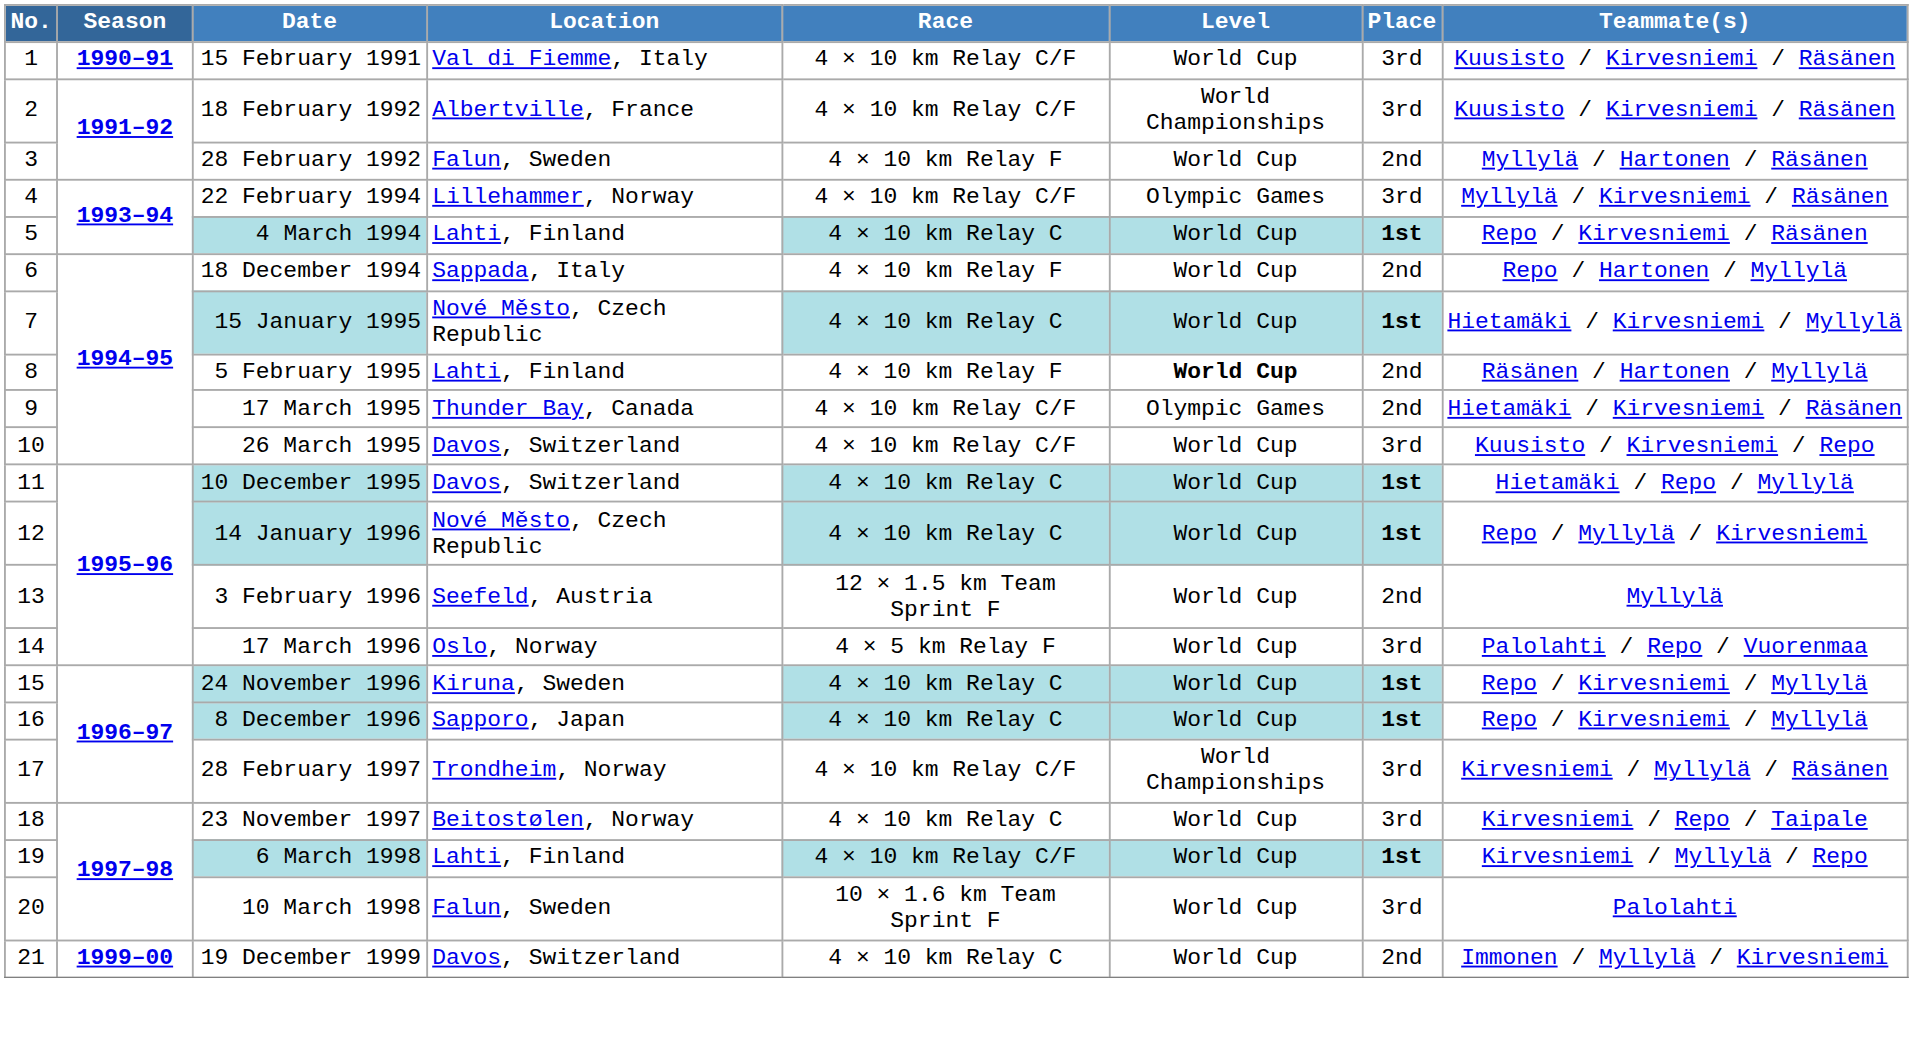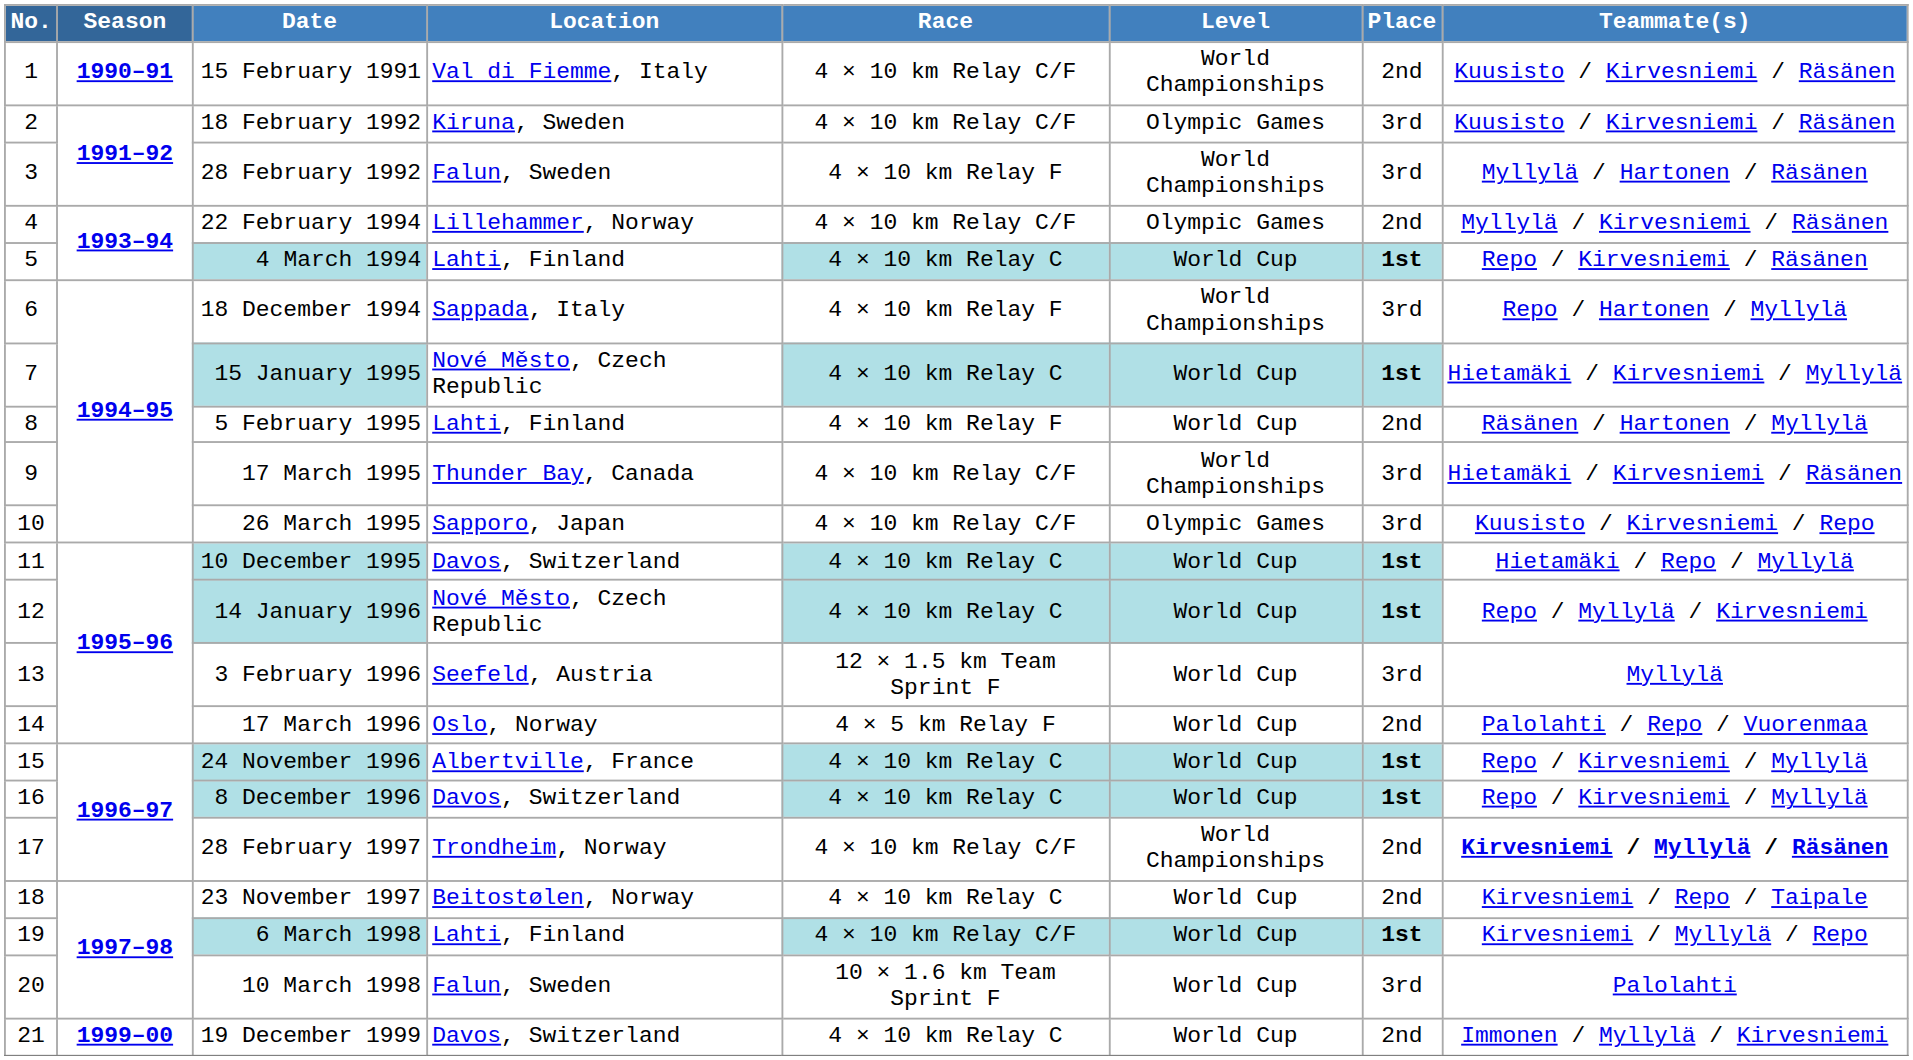15 February 1991 | Level: World Cup -> World Championships
15 February 1991 | Place: 3rd -> 2nd
18 February 1992 | Location: Albertville, France -> Kiruna, Sweden
18 February 1992 | Level: World Championships -> Olympic Games
28 February 1992 | Level: World Cup -> World Championships
28 February 1992 | Place: 2nd -> 3rd
22 February 1994 | Place: 3rd -> 2nd
18 December 1994 | Level: World Cup -> World Championships
18 December 1994 | Place: 2nd -> 3rd
5 February 1995 | Level: bold -> normal
17 March 1995 | Level: Olympic Games -> World Championships
17 March 1995 | Place: 2nd -> 3rd
26 March 1995 | Location: Davos, Switzerland -> Sapporo, Japan
26 March 1995 | Level: World Cup -> Olympic Games
3 February 1996 | Place: 2nd -> 3rd
17 March 1996 | Place: 3rd -> 2nd
24 November 1996 | Location: Kiruna, Sweden -> Albertville, France
8 December 1996 | Location: Sapporo, Japan -> Davos, Switzerland
28 February 1997 | Place: 3rd -> 2nd
28 February 1997 | Teammate(s): normal -> bold
23 November 1997 | Place: 3rd -> 2nd
